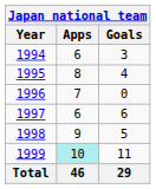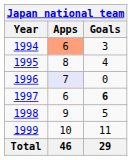1994 | Apps: no background -> lightsalmon background
1996 | Apps: no background -> lavender background
1997 | Goals: normal -> bold
1999 | Apps: paleturquoise background -> no background
